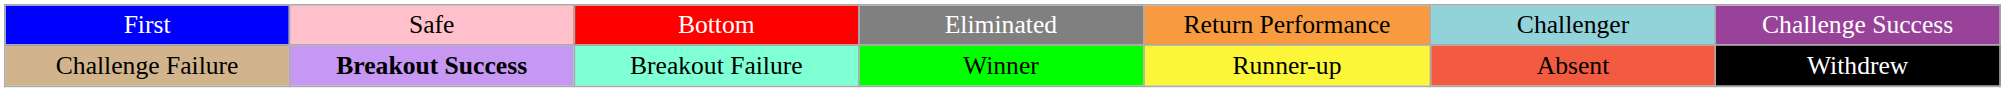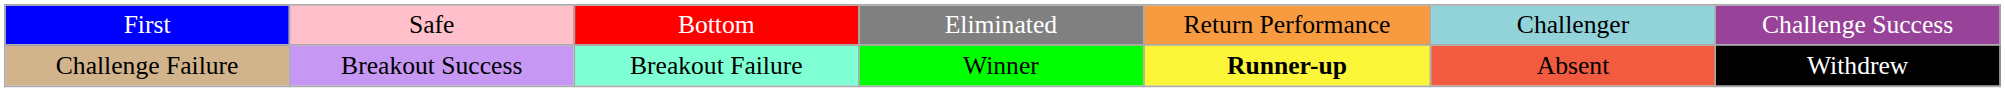Challenge Failure | column 2: bold -> normal
Challenge Failure | column 5: normal -> bold
